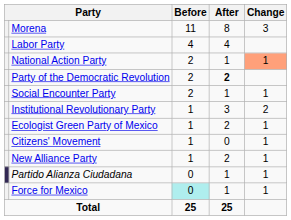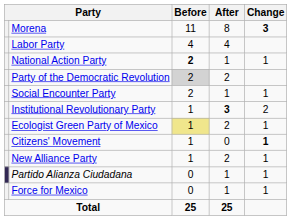Morena | Change: normal -> bold
National Action Party | Before: normal -> bold
National Action Party | Change: lightsalmon background -> no background
Party of the Democratic Revolution | Before: no background -> lightgrey background
Party of the Democratic Revolution | After: bold -> normal
Institutional Revolutionary Party | After: normal -> bold
Ecologist Green Party of Mexico | Before: no background -> khaki background
Citizens' Movement | Change: normal -> bold
Force for Mexico | Before: paleturquoise background -> no background
